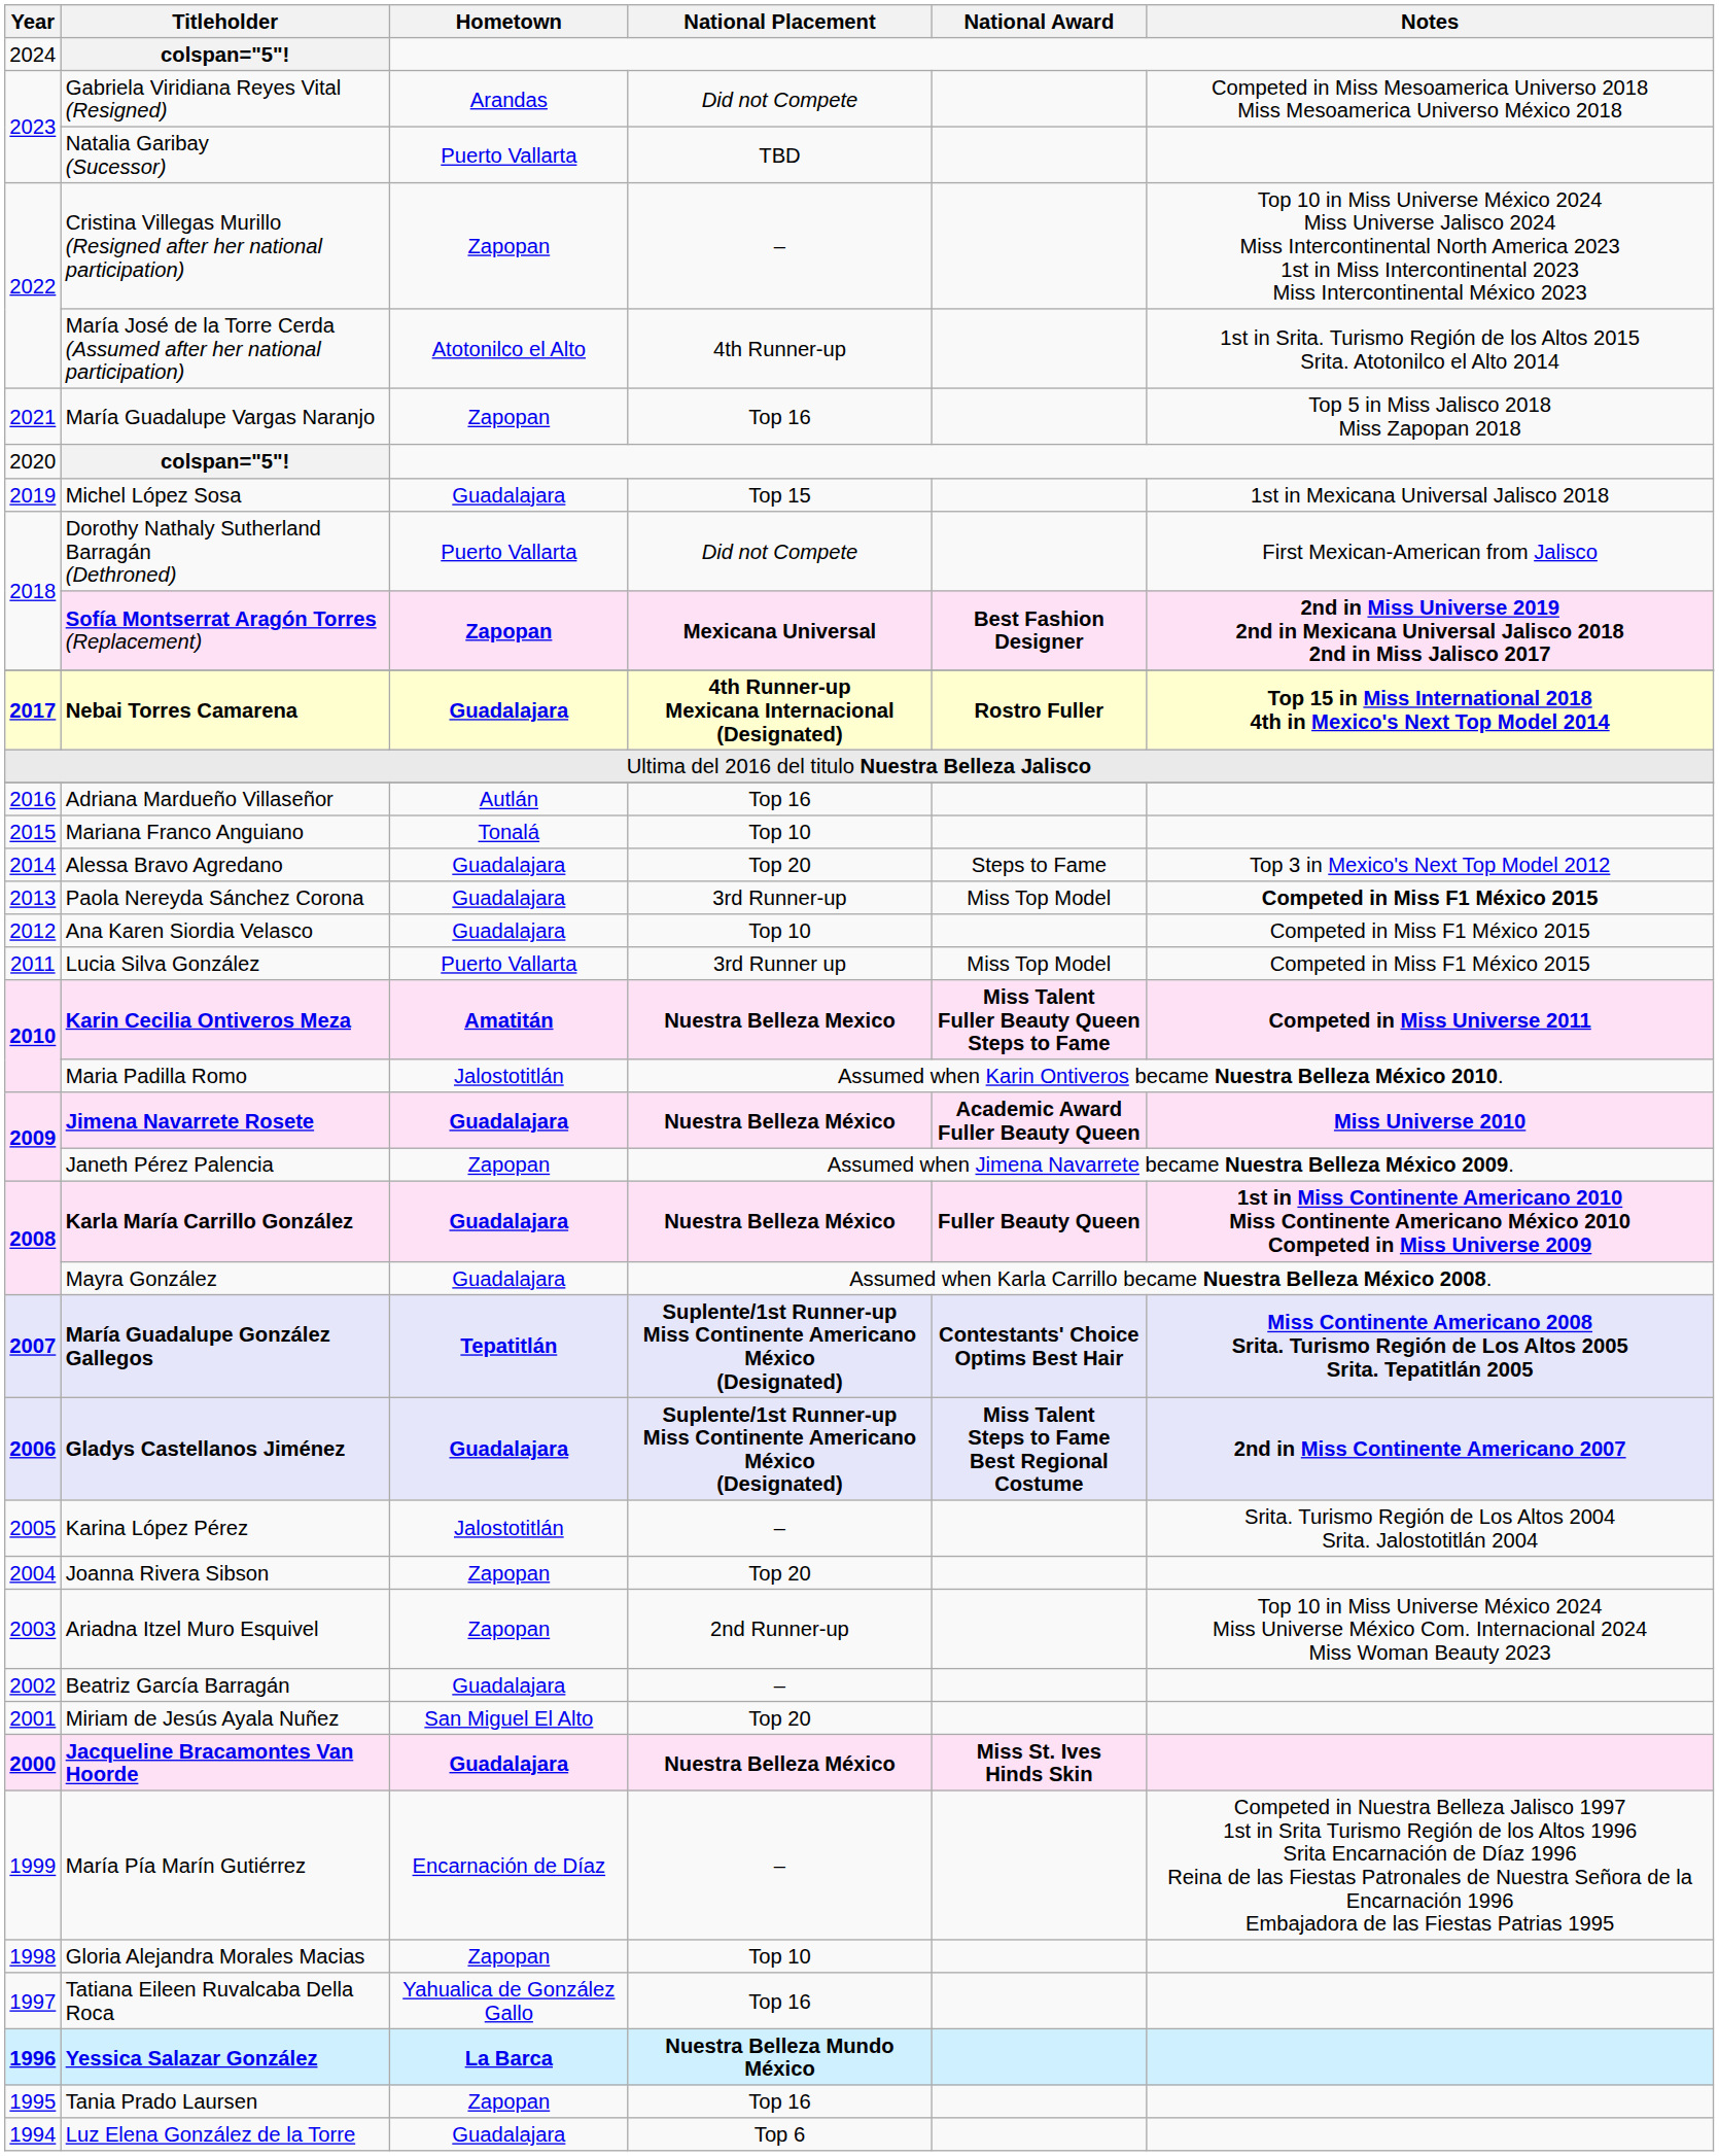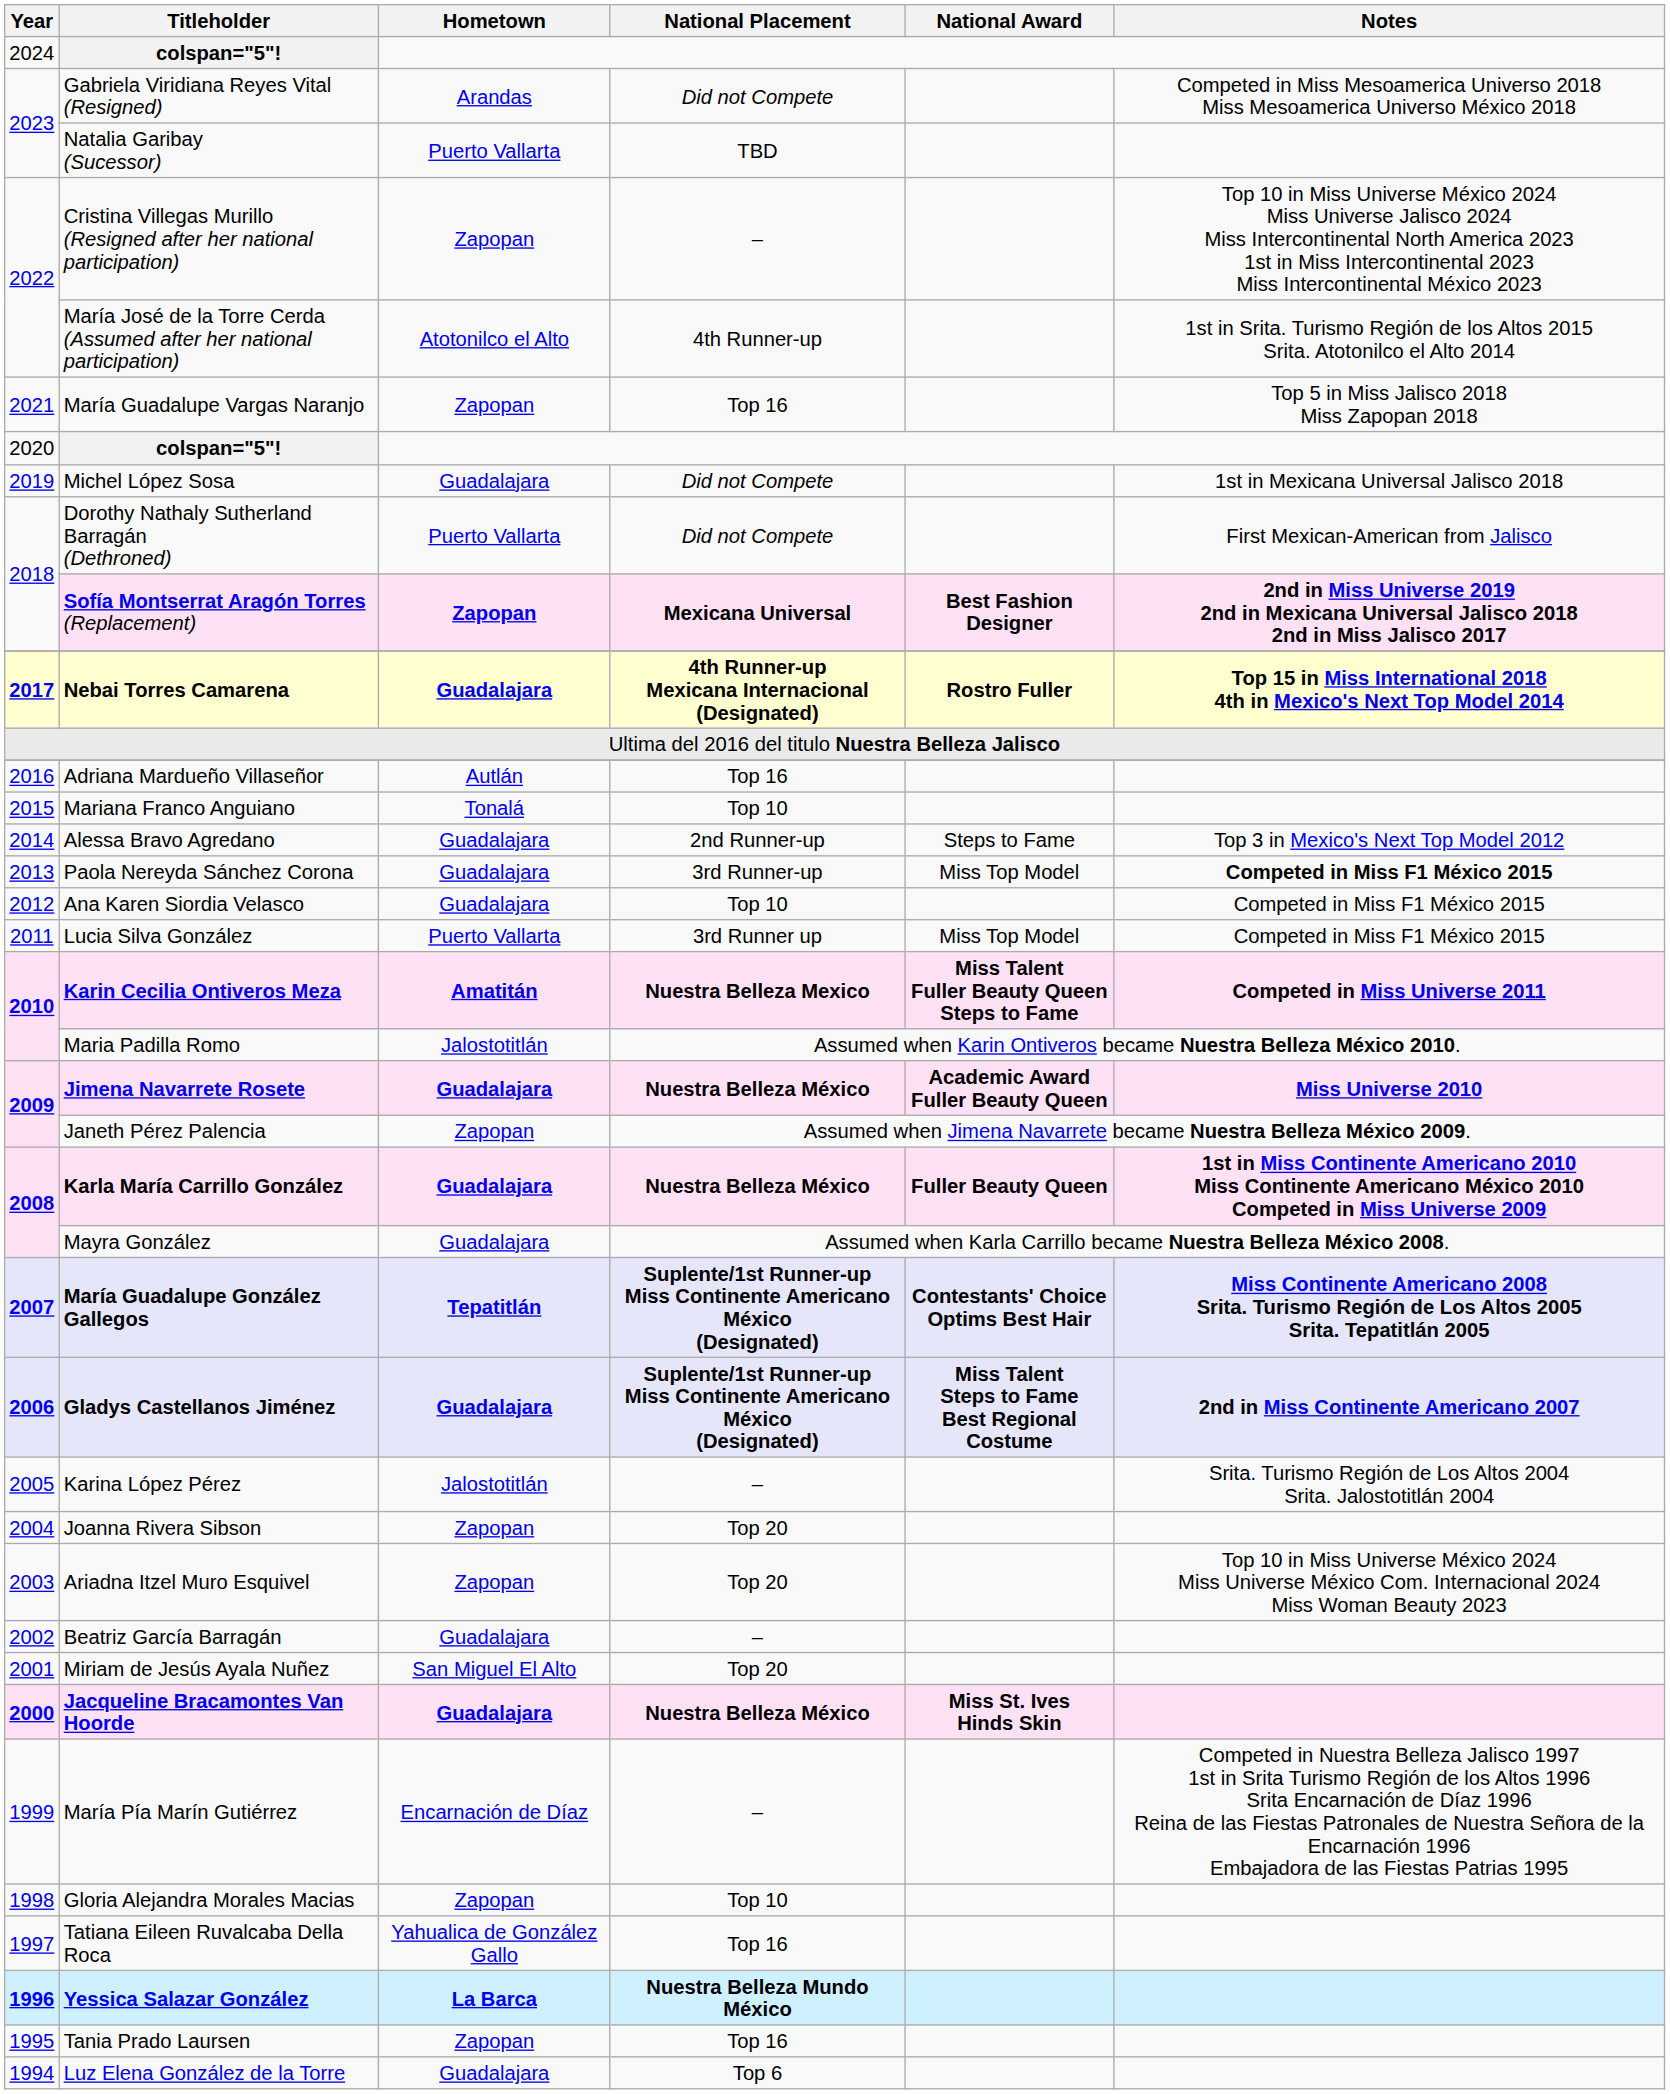Michel López Sosa | National Placement: Top 15 -> Did not Compete
Alessa Bravo Agredano | National Placement: Top 20 -> 2nd Runner-up
Ariadna Itzel Muro Esquivel | National Placement: 2nd Runner-up -> Top 20
